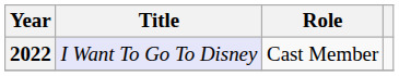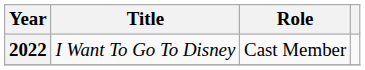2022 | Title: lavender background -> no background
